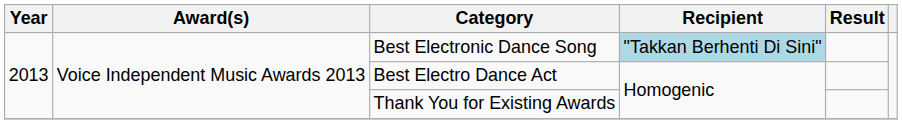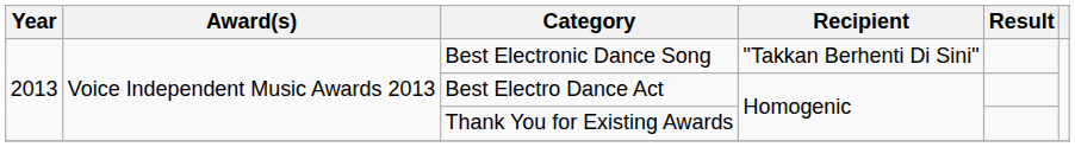Best Electronic Dance Song | Recipient: lightblue background -> no background
